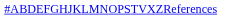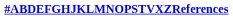row 1 | column 1: normal -> bold
